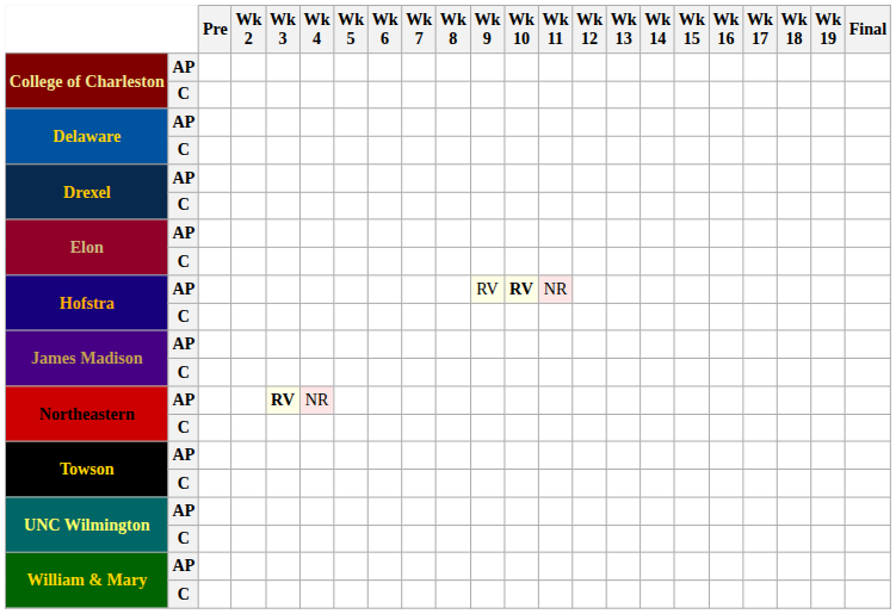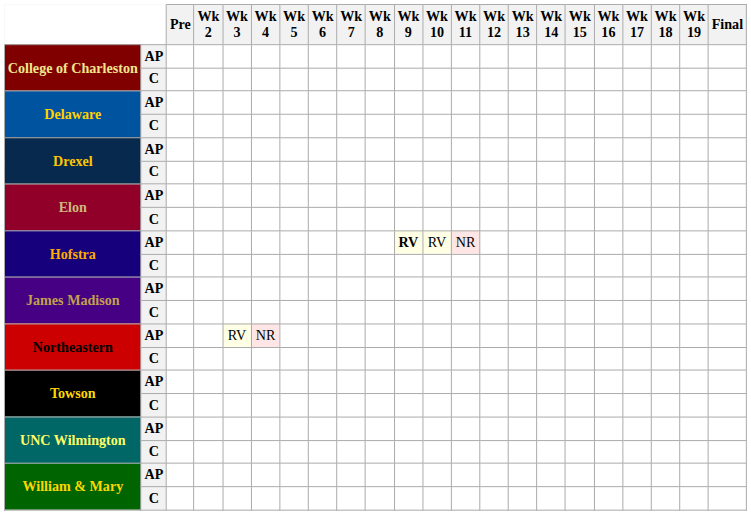Hofstra / AP | Wk 9: normal -> bold
Hofstra / AP | Wk 10: bold -> normal
Northeastern / AP | Wk 3: bold -> normal
